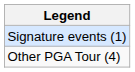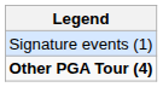row 3 | column 1: normal -> bold
